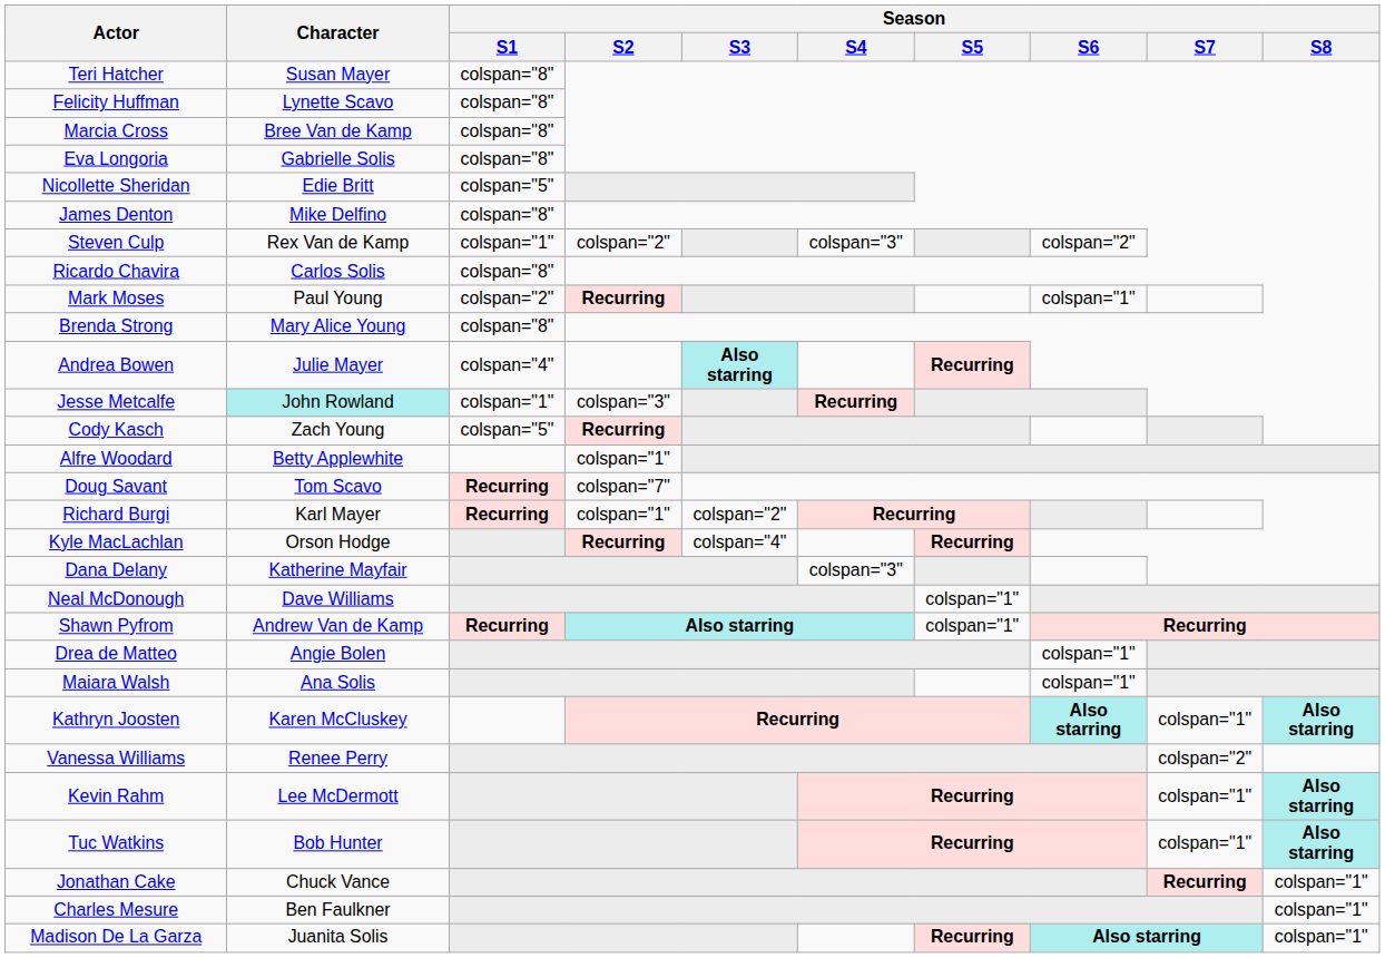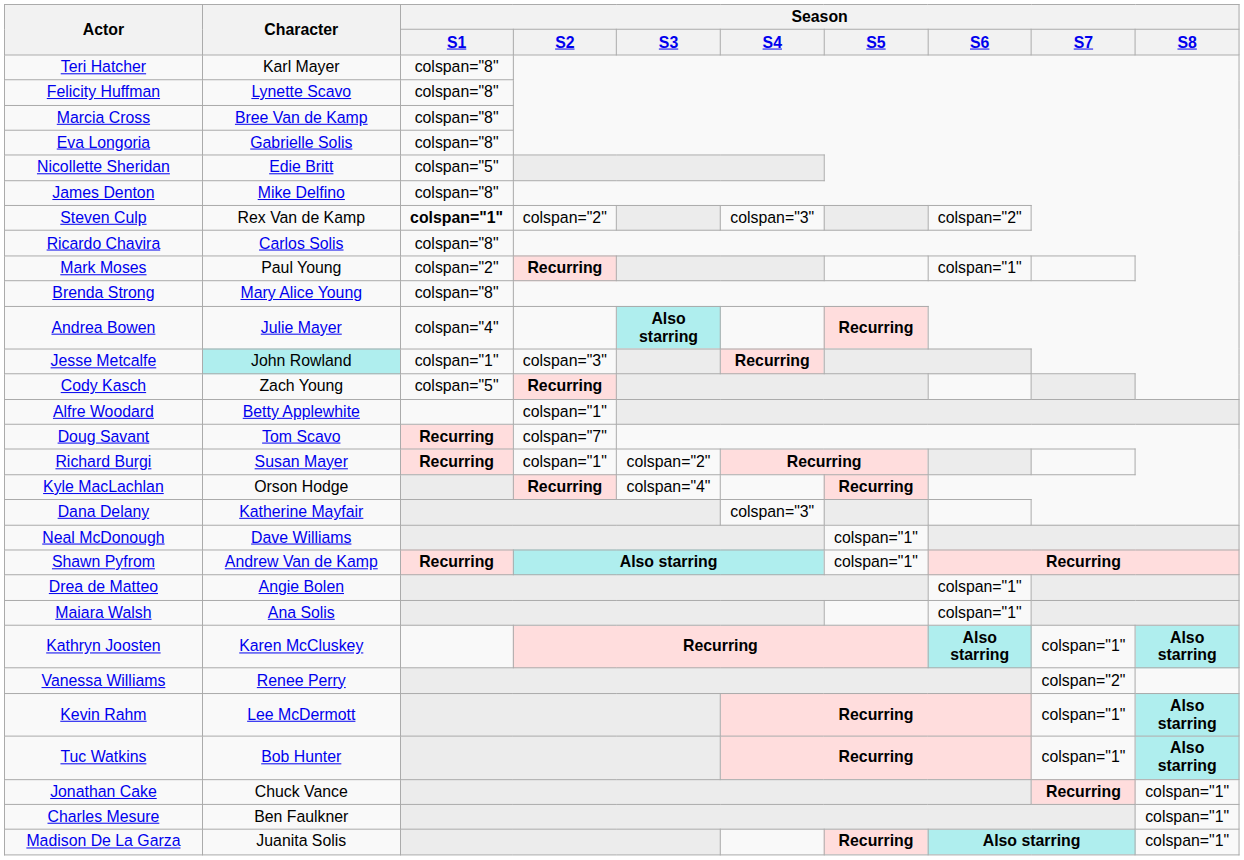Teri Hatcher | Character: Susan Mayer -> Karl Mayer
Steven Culp | Season / S1: normal -> bold
Richard Burgi | Character: Karl Mayer -> Susan Mayer
